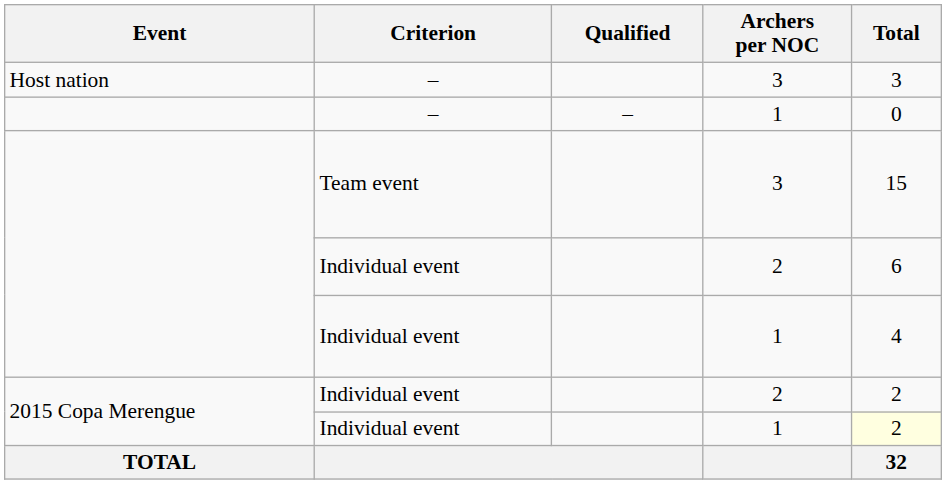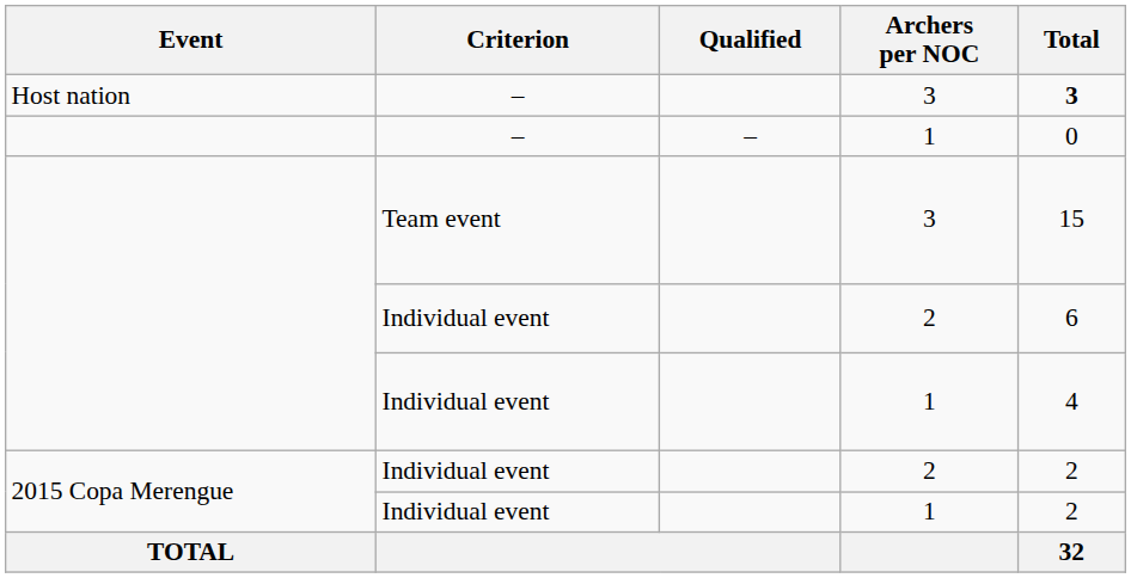Host nation | Total: normal -> bold
2015 Copa Merengue / 1 | Total: lightyellow background -> no background
